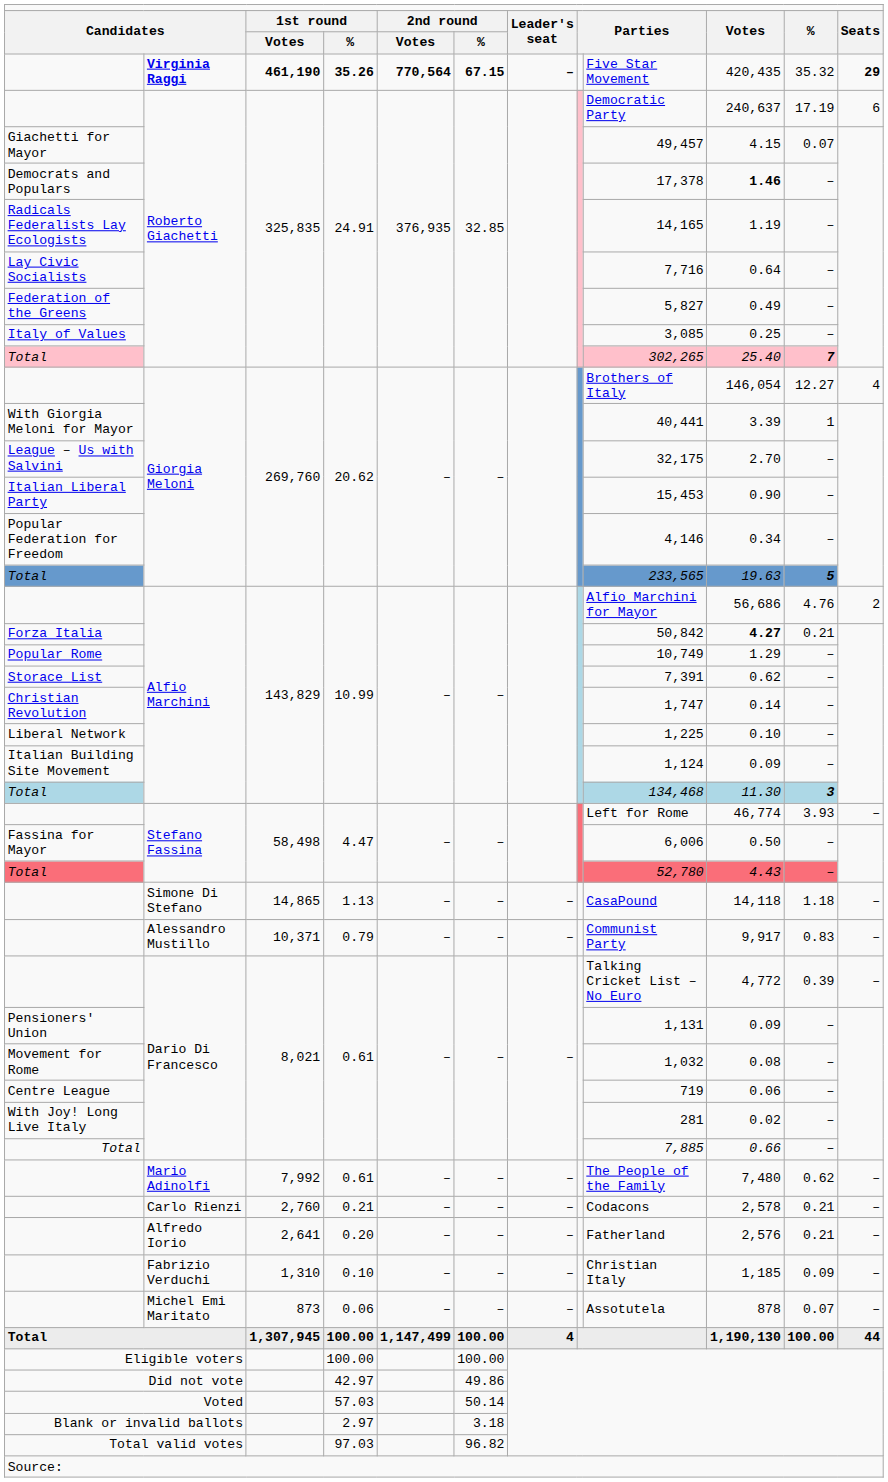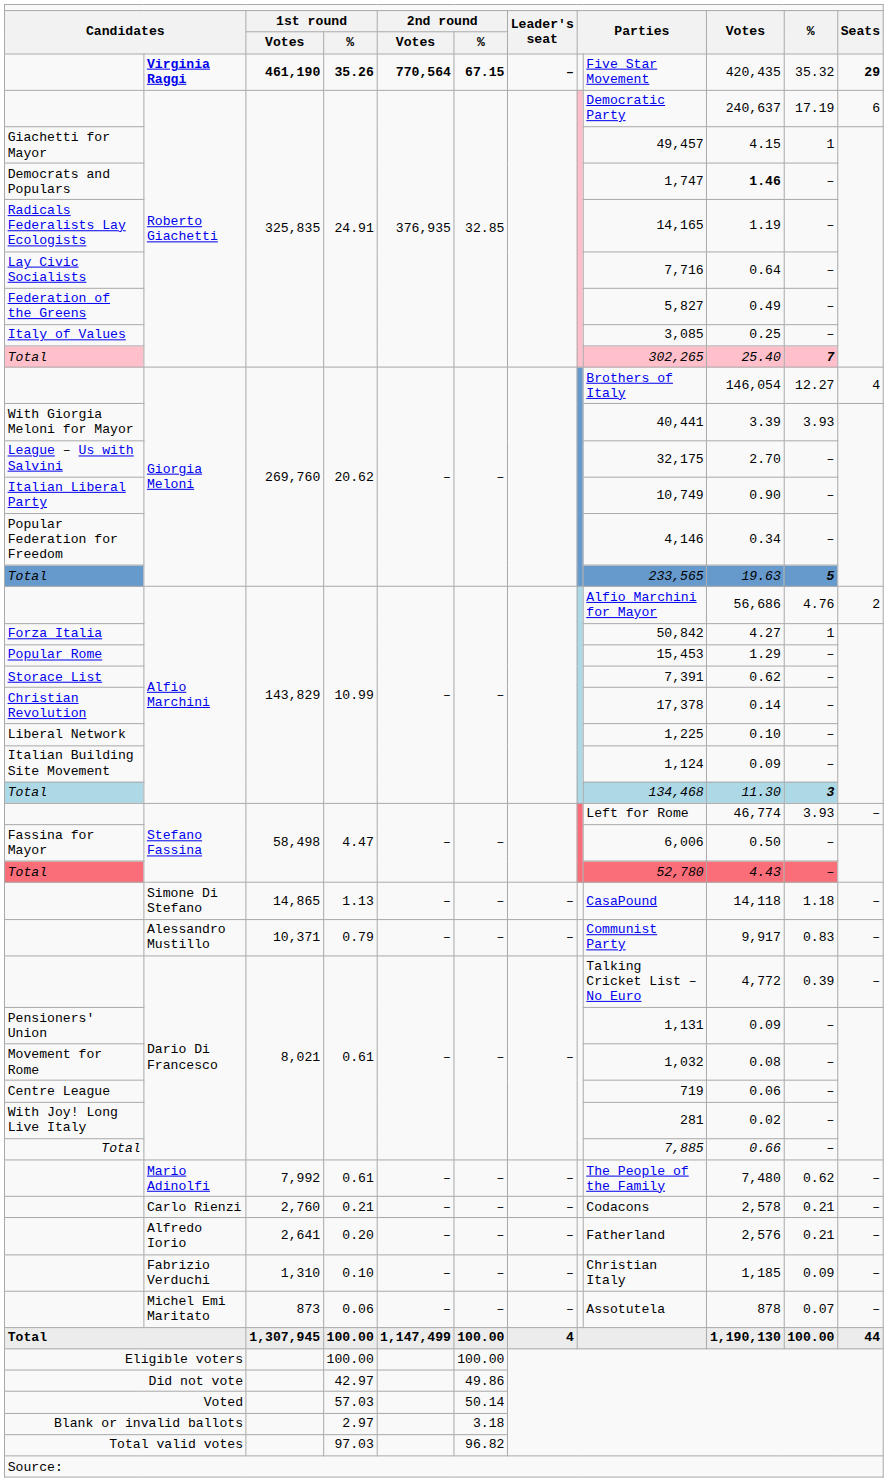Giachetti for Mayor | column 11: 0.07 -> 1
Democrats and Populars | column 9: 17,378 -> 1,747
With Giorgia Meloni for Mayor | column 11: 1 -> 3.93
Italian Liberal Party | column 9: 15,453 -> 10,749
Forza Italia | column 10: bold -> normal
Forza Italia | column 11: 0.21 -> 1
Popular Rome | column 9: 10,749 -> 15,453
Christian Revolution | column 9: 1,747 -> 17,378
